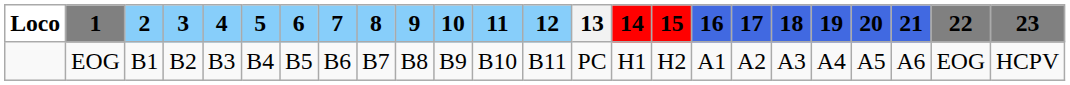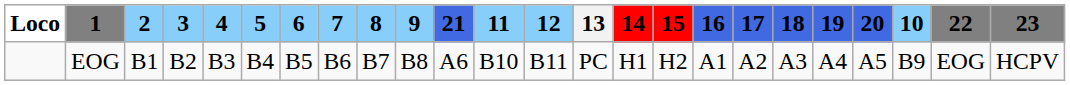columns swapped: 10 <-> 21
